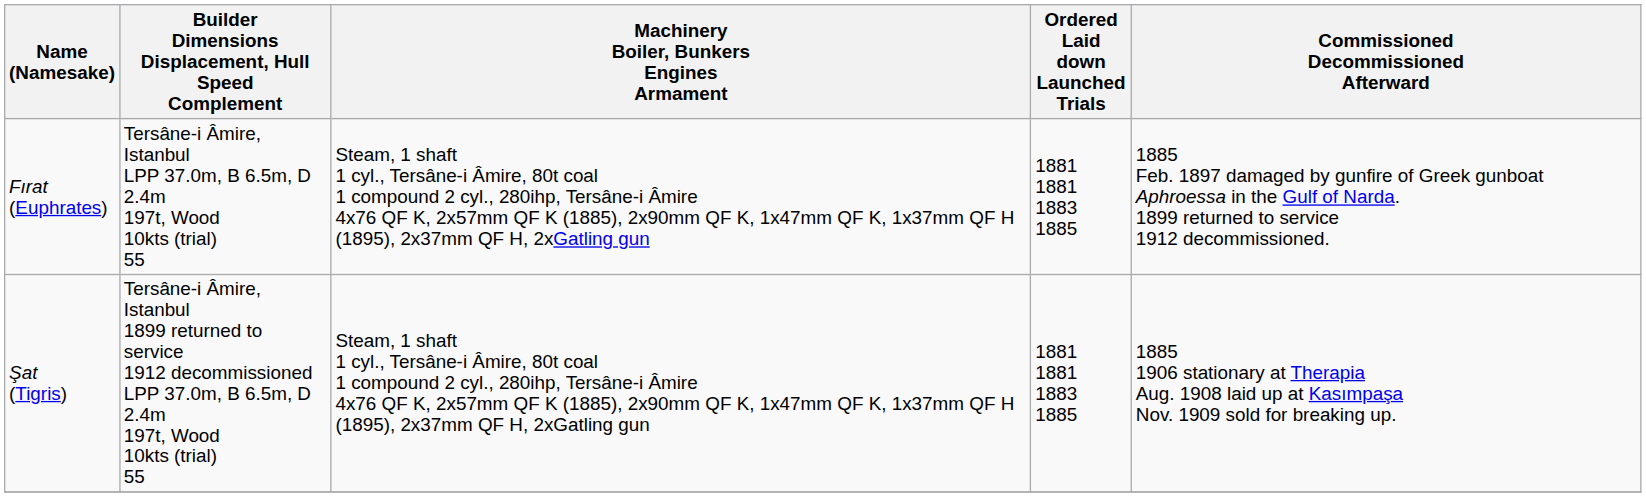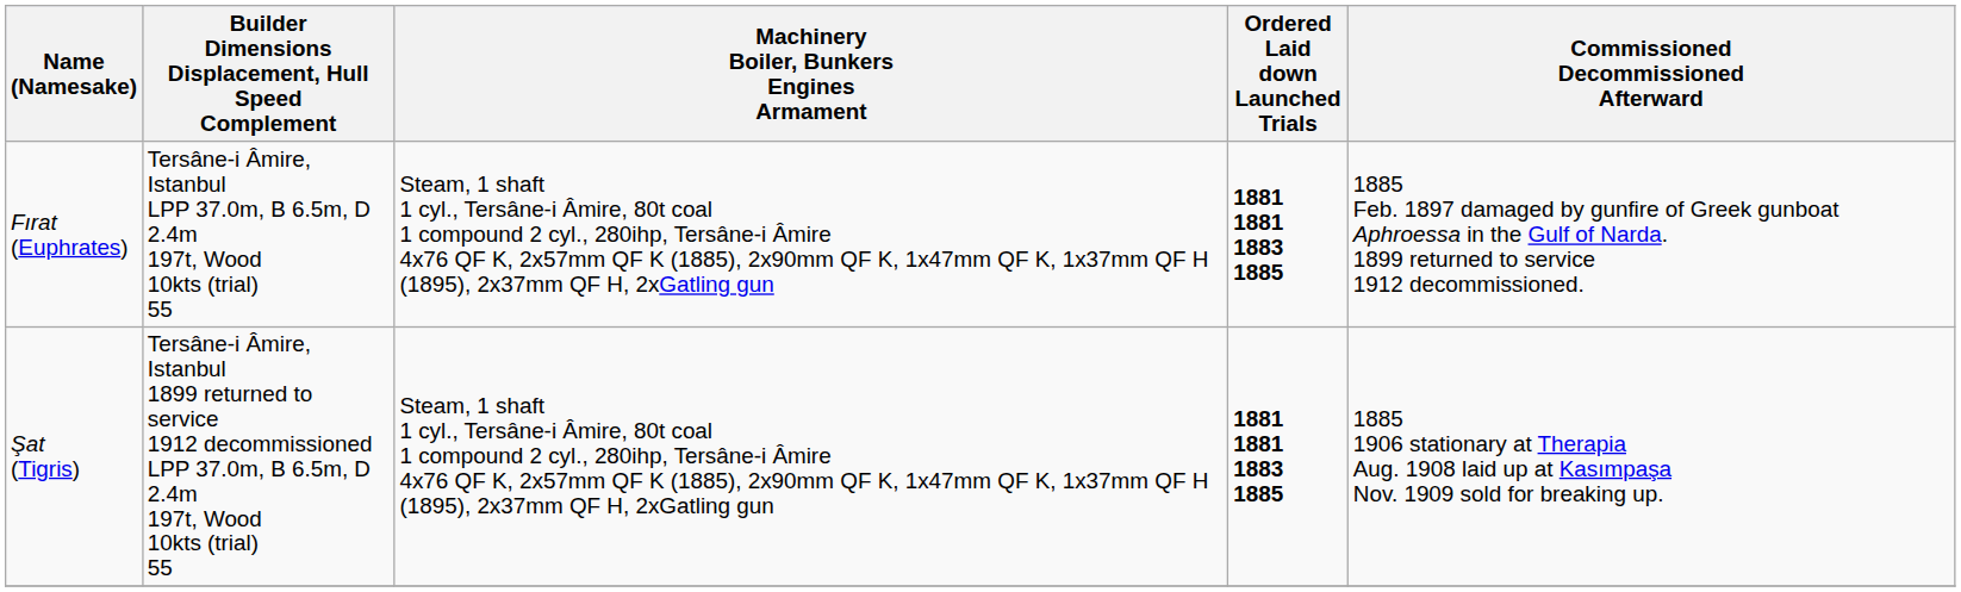Fırat (Euphrates) | Ordered Laid down Launched Trials: normal -> bold
Şat (Tigris) | Ordered Laid down Launched Trials: normal -> bold
